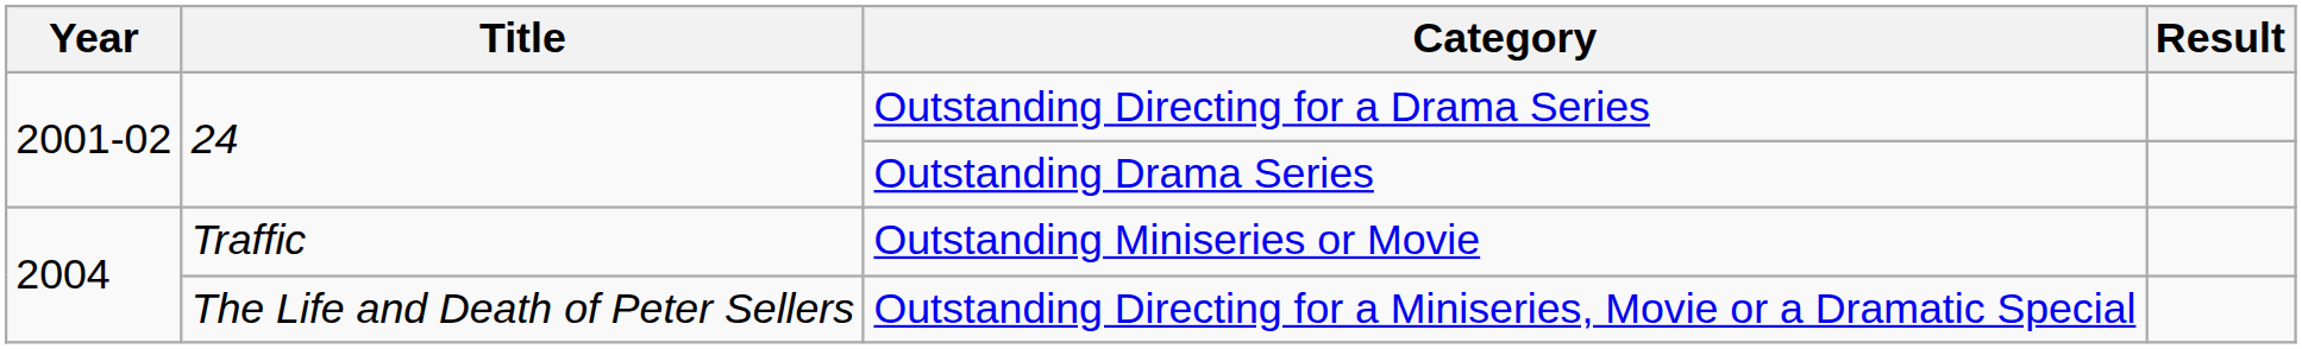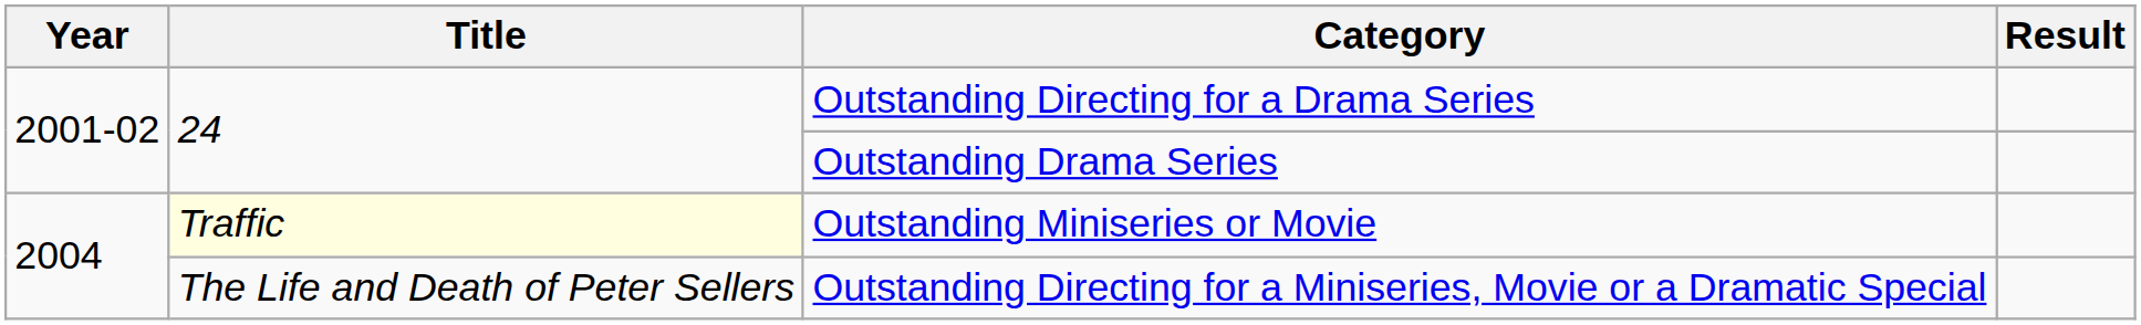Outstanding Miniseries or Movie | Title: no background -> lightyellow background
